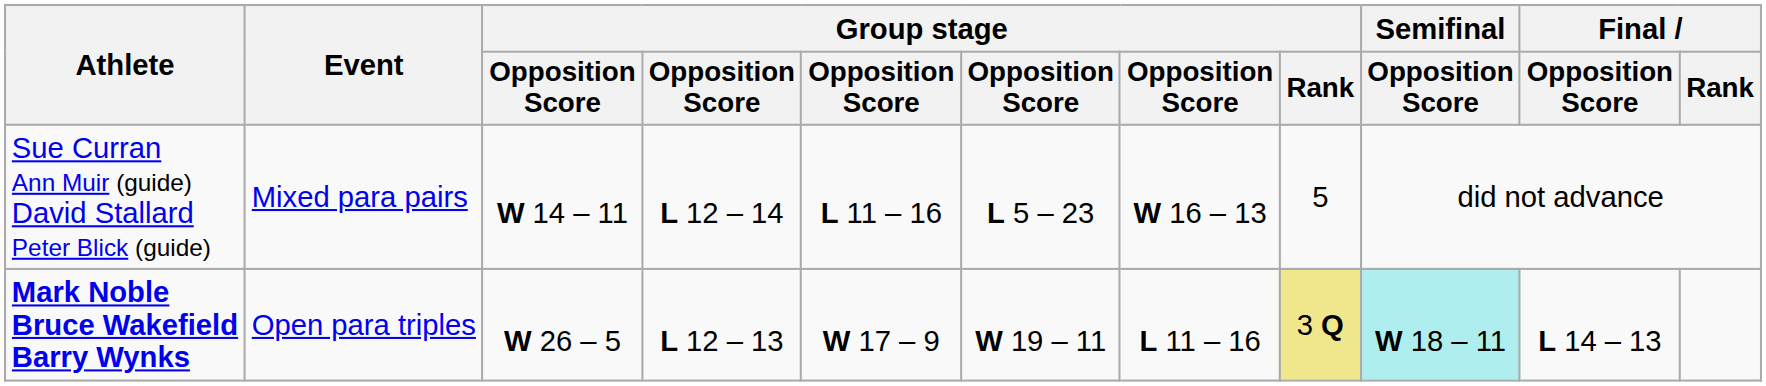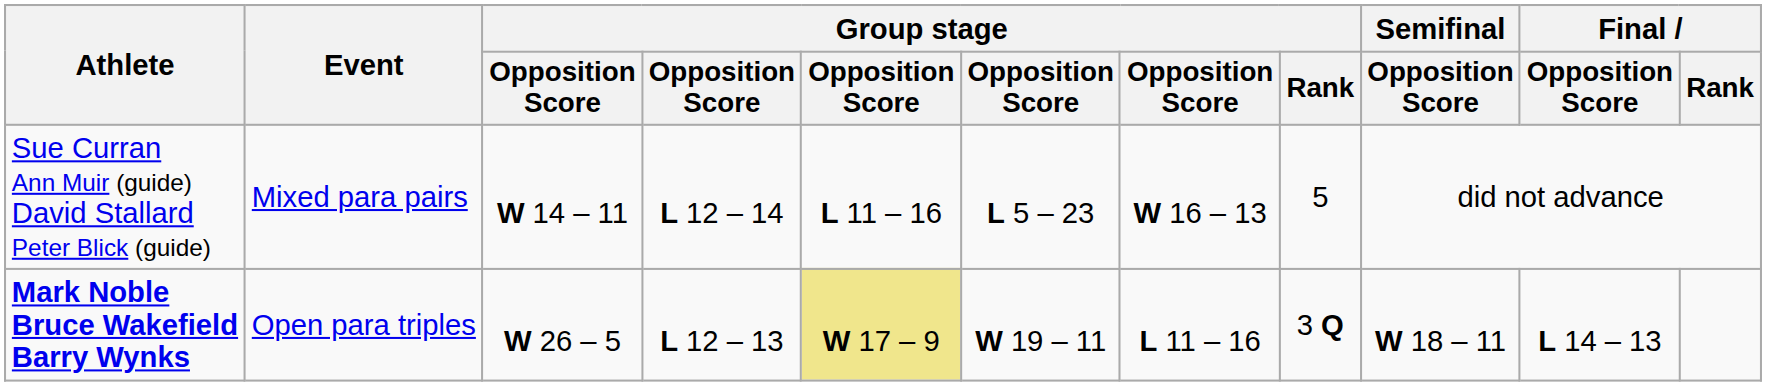Mark Noble Bruce Wakefield Barry Wynks | column 5: no background -> khaki background
Mark Noble Bruce Wakefield Barry Wynks | Group stage / Rank: khaki background -> no background
Mark Noble Bruce Wakefield Barry Wynks | Semifinal / Opposition Score: paleturquoise background -> no background
